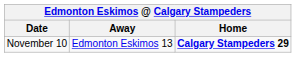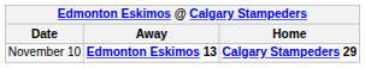November 10 | Away: normal -> bold
